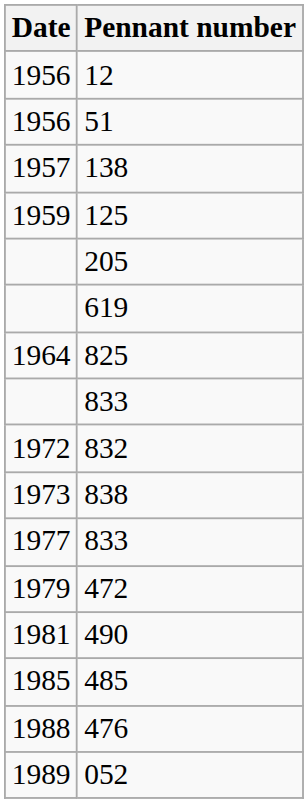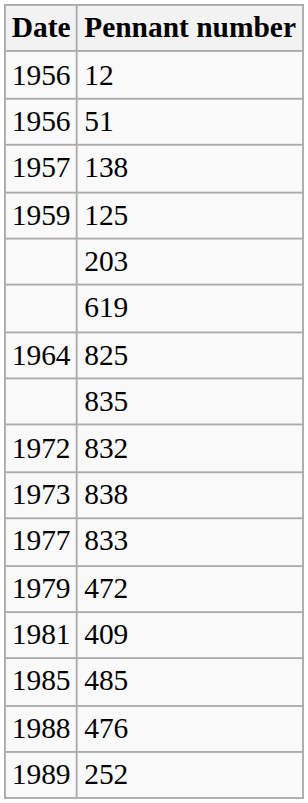row 6 | Pennant number: 205 -> 203
row 9 | Pennant number: 833 -> 835
row 14 | Pennant number: 490 -> 409
row 17 | Pennant number: 052 -> 252
